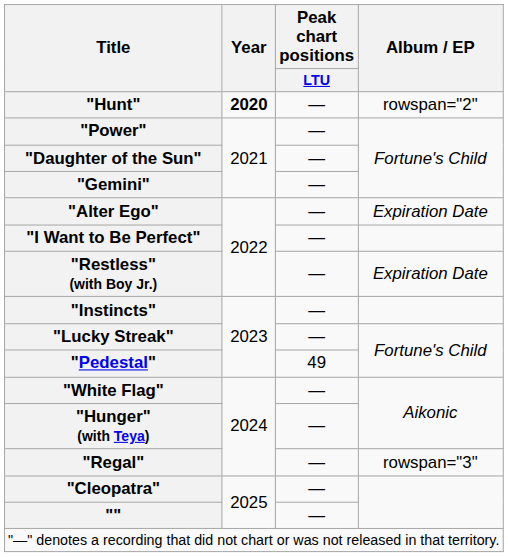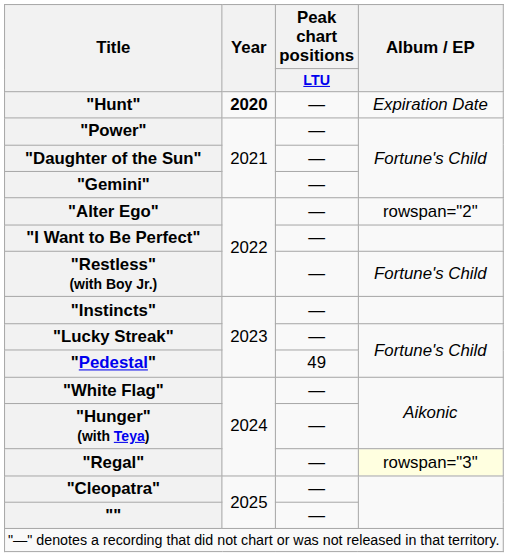"Hunt" | Album / EP: rowspan="2" -> Expiration Date
"Alter Ego" | Album / EP: Expiration Date -> rowspan="2"
"Restless" (with Boy Jr.) | Album / EP: Expiration Date -> Fortune's Child
"Regal" | Album / EP: no background -> lightyellow background
